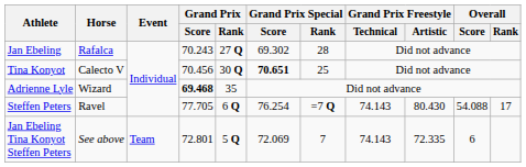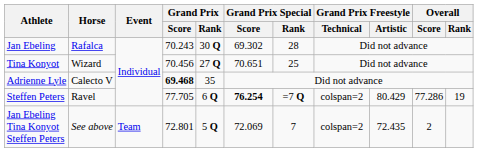Jan Ebeling | Grand Prix / Rank: 27 Q -> 30 Q
Tina Konyot | Horse: Calecto V -> Wizard
Tina Konyot | Grand Prix / Rank: 30 Q -> 27 Q
Tina Konyot | Grand Prix Special / Score: bold -> normal
Adrienne Lyle | Horse: Wizard -> Calecto V
Steffen Peters | Grand Prix Special / Score: normal -> bold
Steffen Peters | Grand Prix Freestyle / Technical: 74.143 -> colspan=2
Steffen Peters | Grand Prix Freestyle / Artistic: 80.430 -> 80.429
Steffen Peters | Overall / Score: 54.088 -> 77.286
Steffen Peters | Overall / Rank: 17 -> 19
Jan Ebeling Tina Konyot Steffen Peters | Grand Prix Freestyle / Technical: 74.143 -> colspan=2
Jan Ebeling Tina Konyot Steffen Peters | Grand Prix Freestyle / Artistic: 72.335 -> 72.435
Jan Ebeling Tina Konyot Steffen Peters | Overall / Score: 6 -> 2
